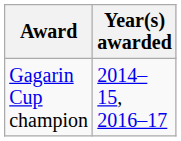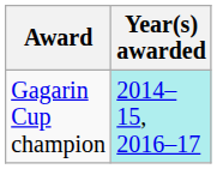Gagarin Cup champion | Year(s) awarded: no background -> paleturquoise background
